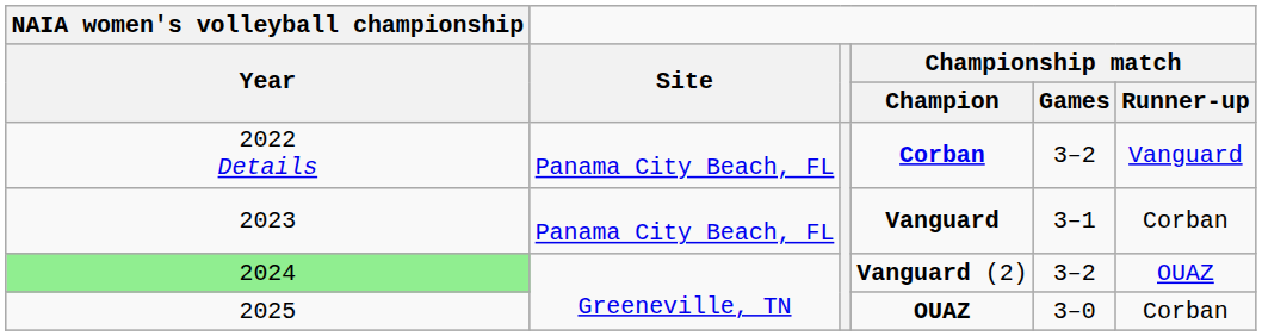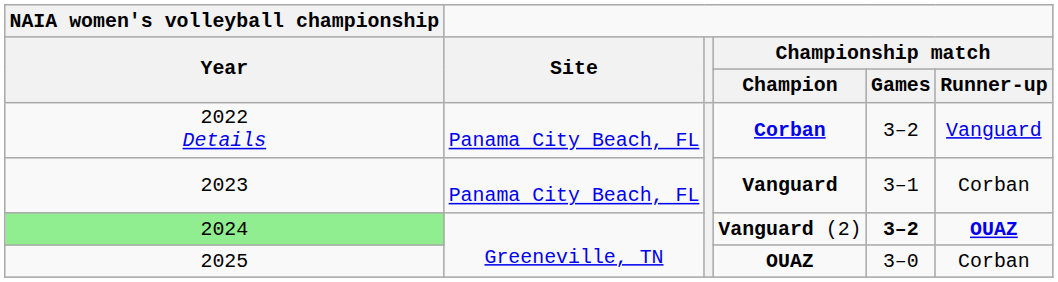Vanguard (2) | Championship match / Games: normal -> bold
Vanguard (2) | Championship match / Runner-up: normal -> bold
